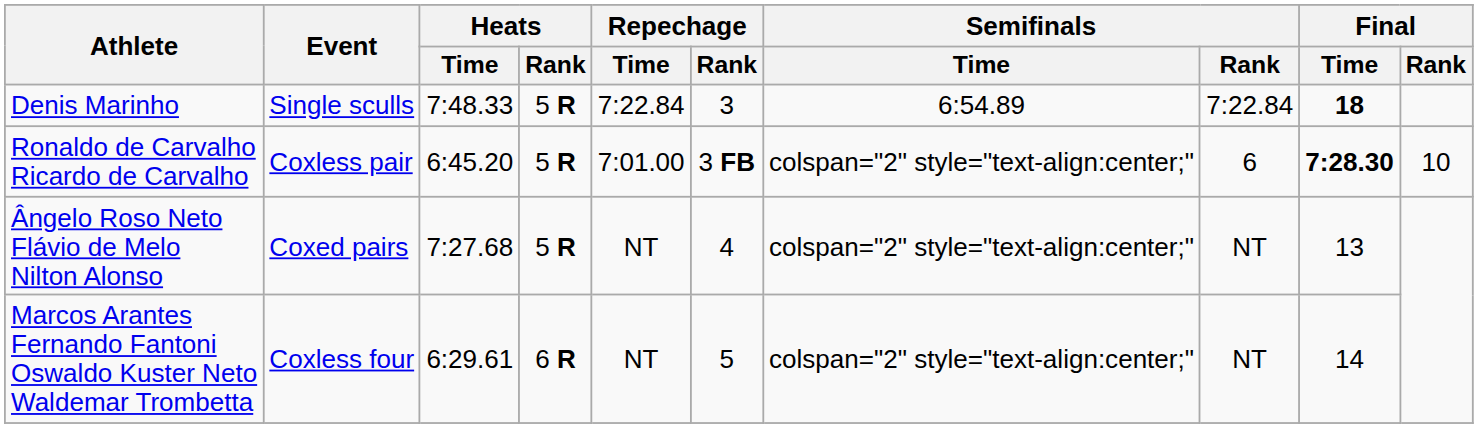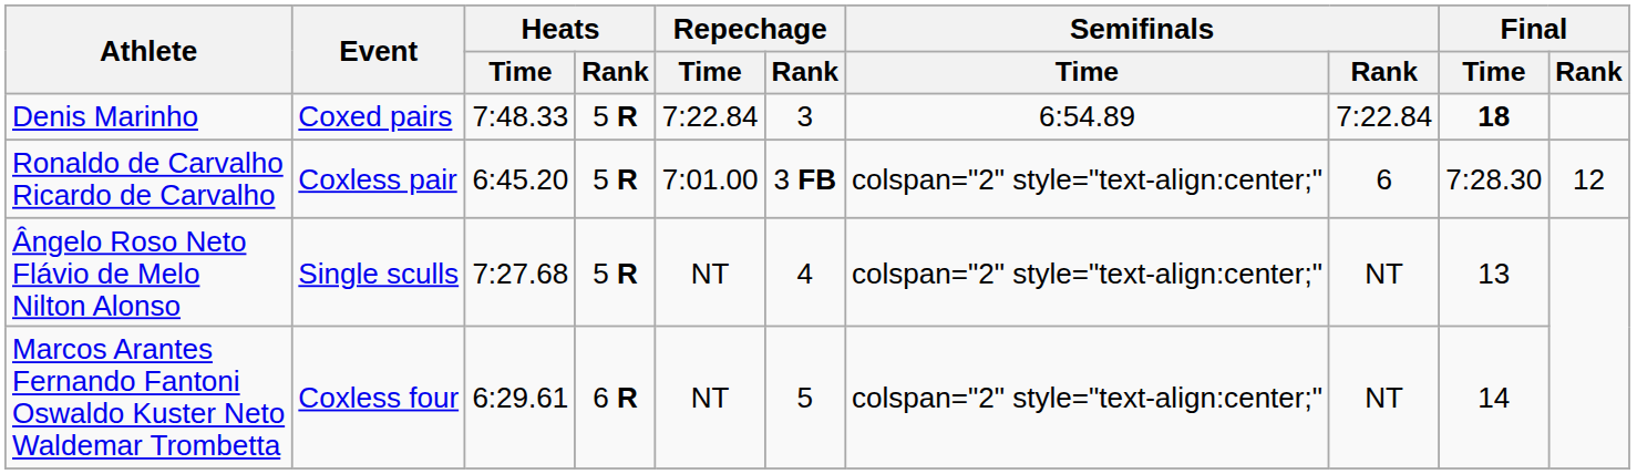Denis Marinho | Event: Single sculls -> Coxed pairs
Ronaldo de Carvalho Ricardo de Carvalho | Final / Time: bold -> normal
Ronaldo de Carvalho Ricardo de Carvalho | Final / Rank: 10 -> 12
Ângelo Roso Neto Flávio de Melo Nilton Alonso | Event: Coxed pairs -> Single sculls
